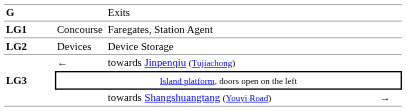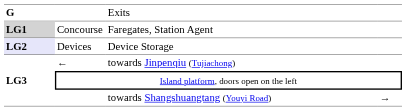Concourse | column 1: no background -> lightgrey background
Devices | column 1: no background -> lavender background
